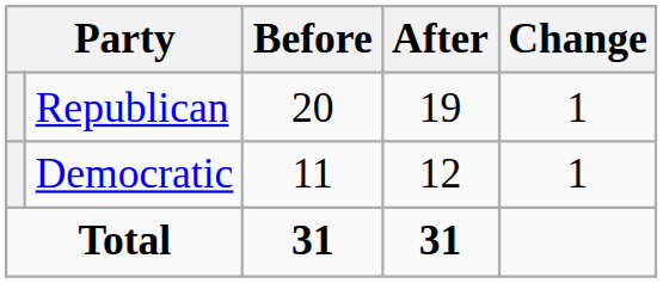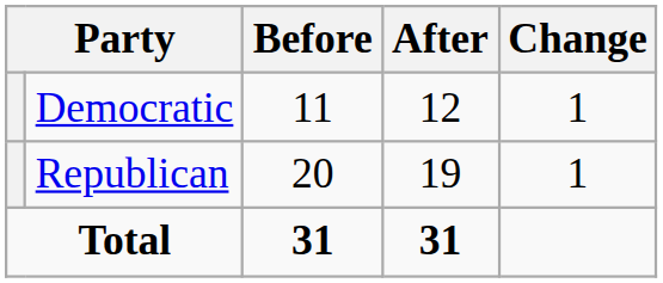rows swapped: Republican <-> Democratic
